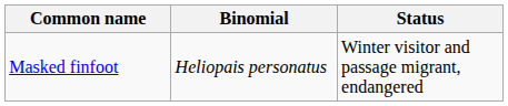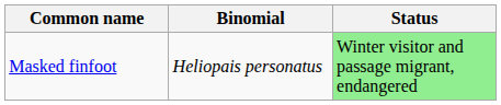Masked finfoot | Status: no background -> lightgreen background
